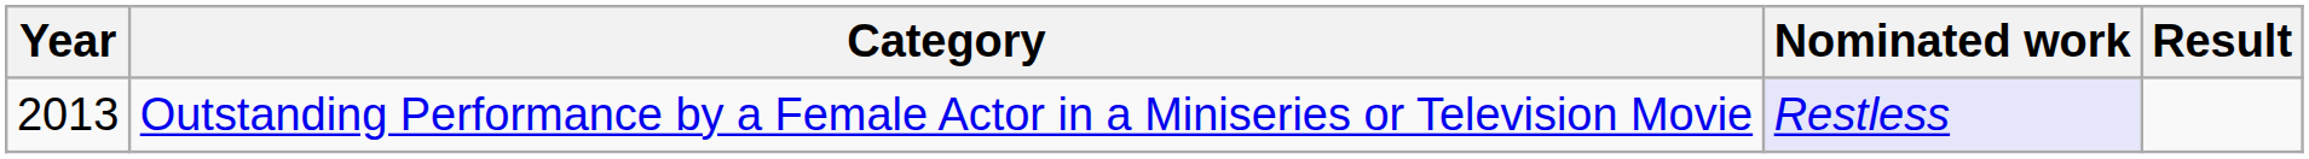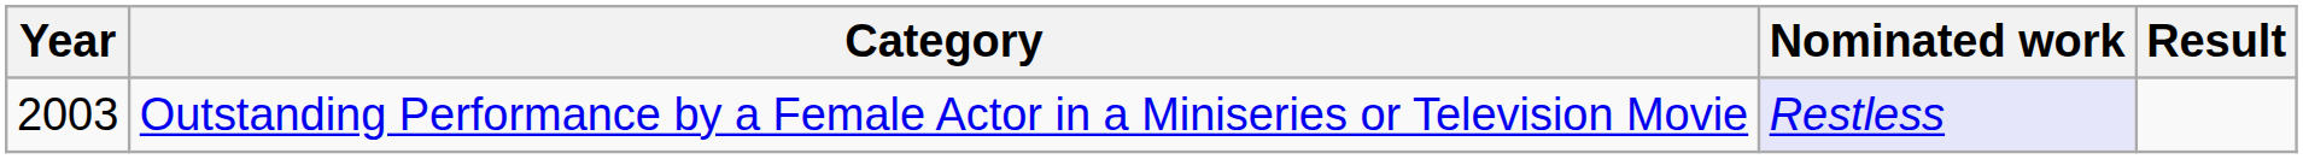row 2 | Year: 2013 -> 2003
